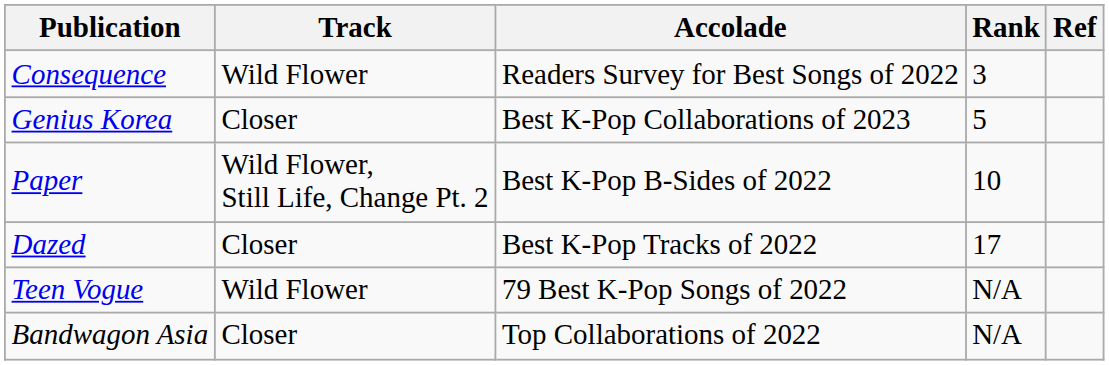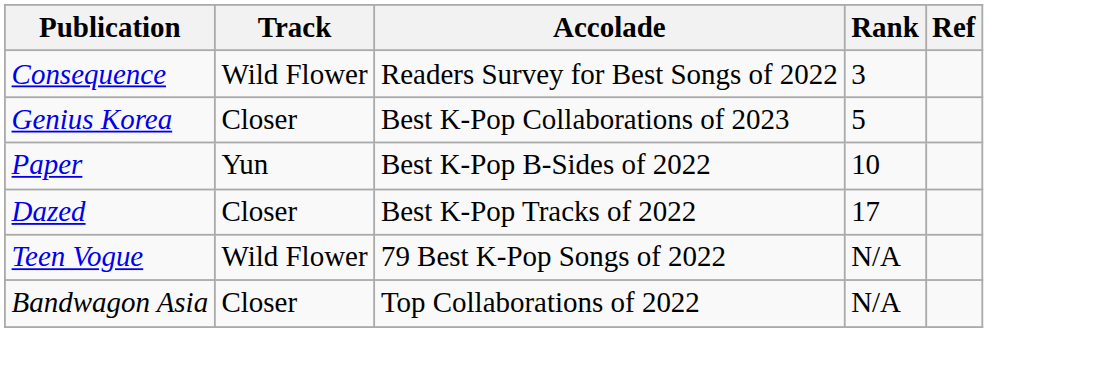Paper | Track: Wild Flower, Still Life, Change Pt. 2 -> Yun
